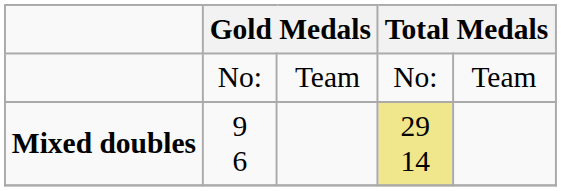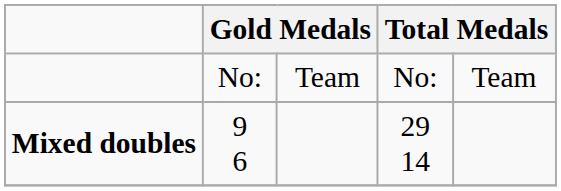Mixed doubles | column 4: khaki background -> no background
